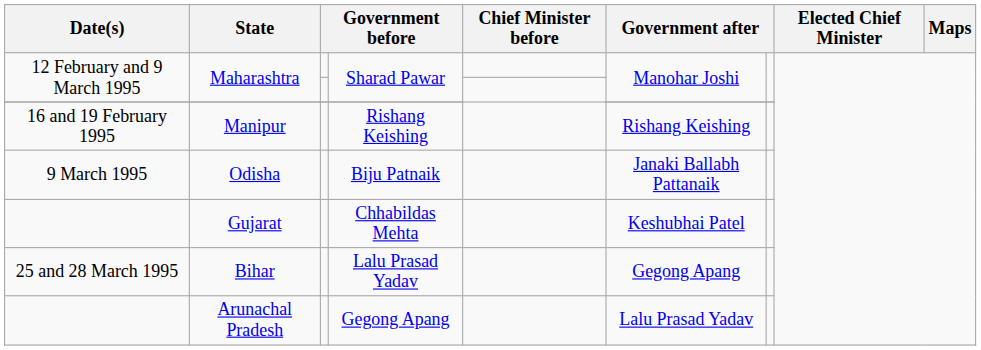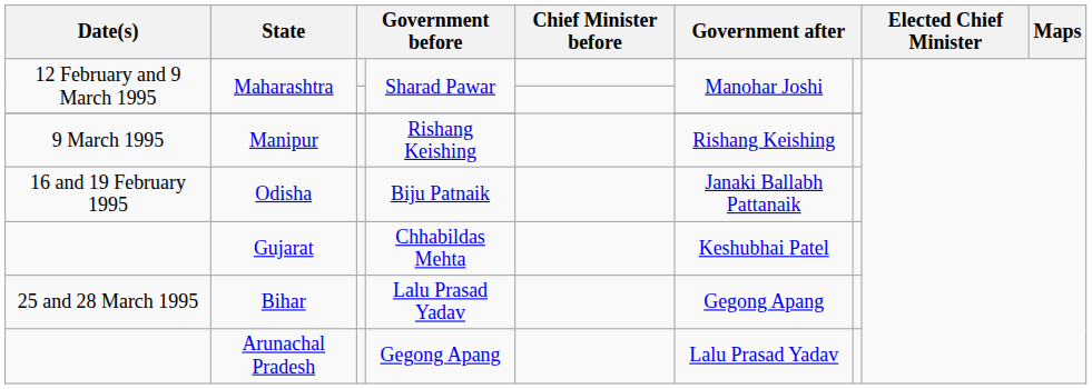Manipur | Date(s): 16 and 19 February 1995 -> 9 March 1995
Odisha | Date(s): 9 March 1995 -> 16 and 19 February 1995
